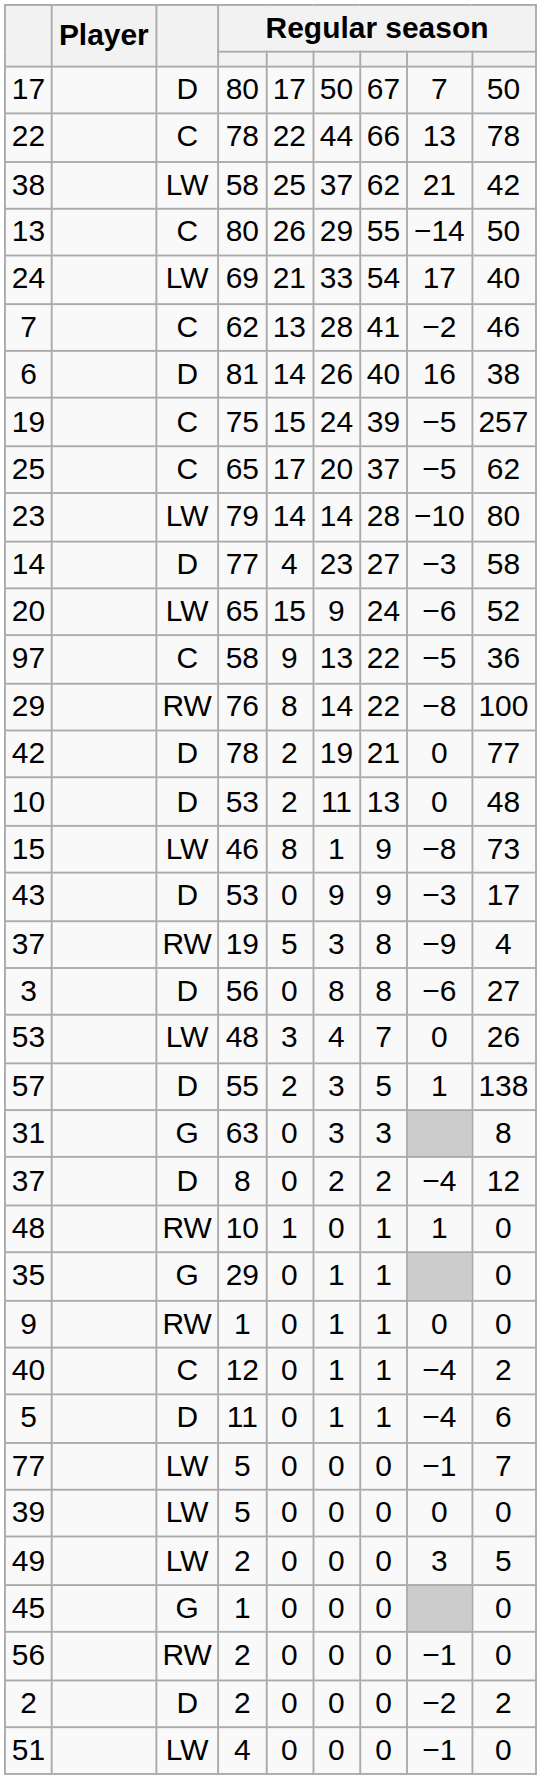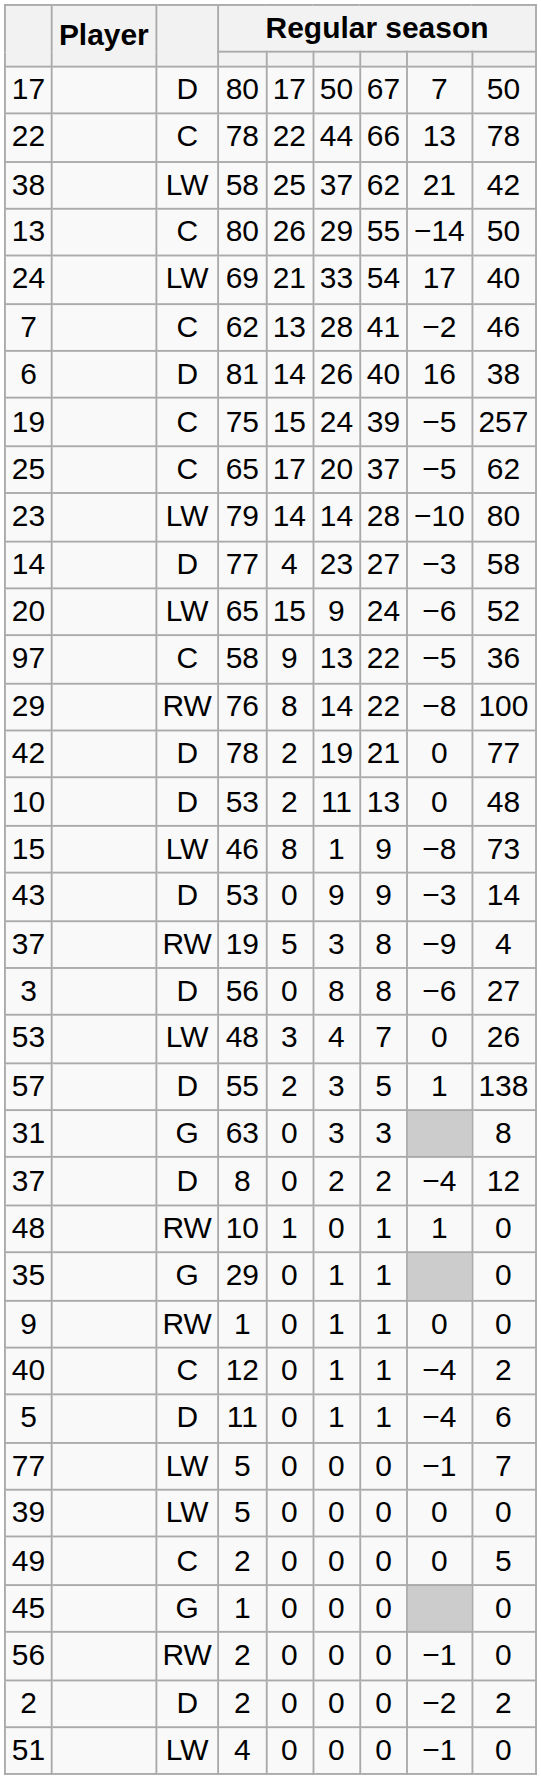43 | column 9: 17 -> 14
49 | column 3: LW -> C
49 | column 8: 3 -> 0
